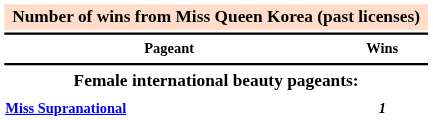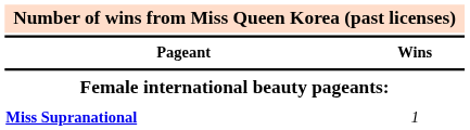row 4 | column 2: bold -> normal
